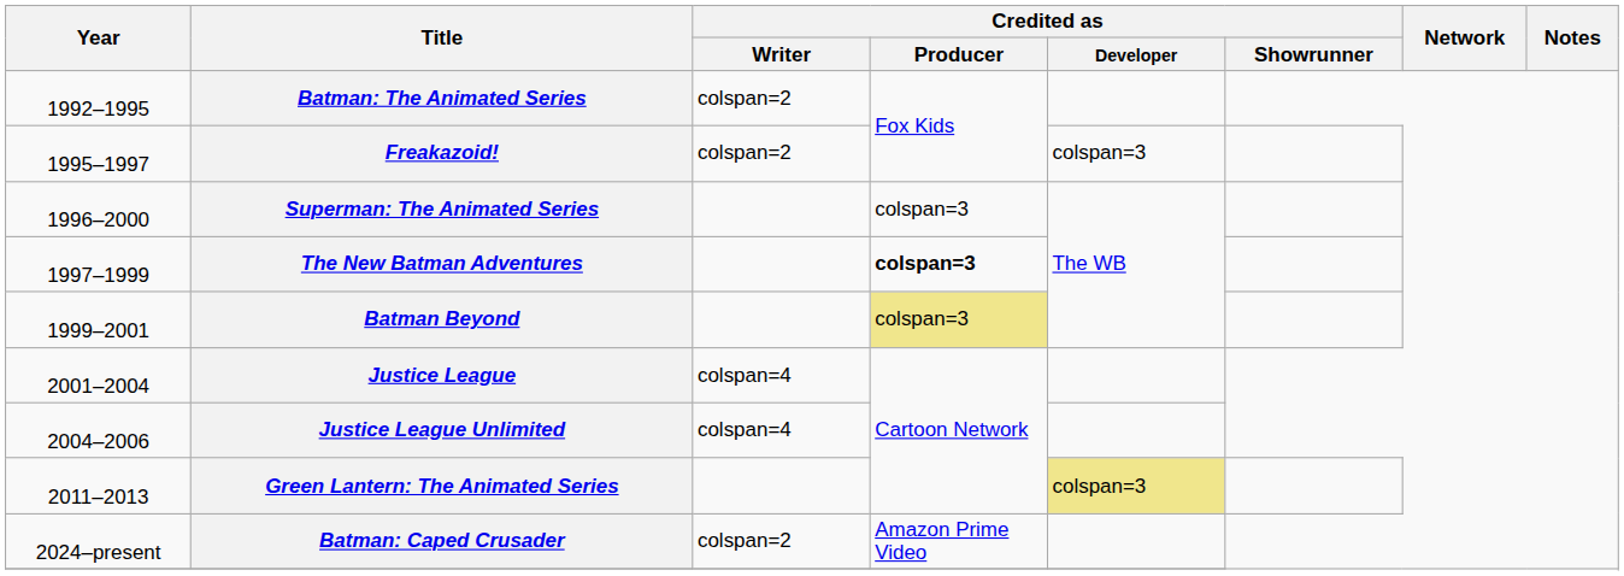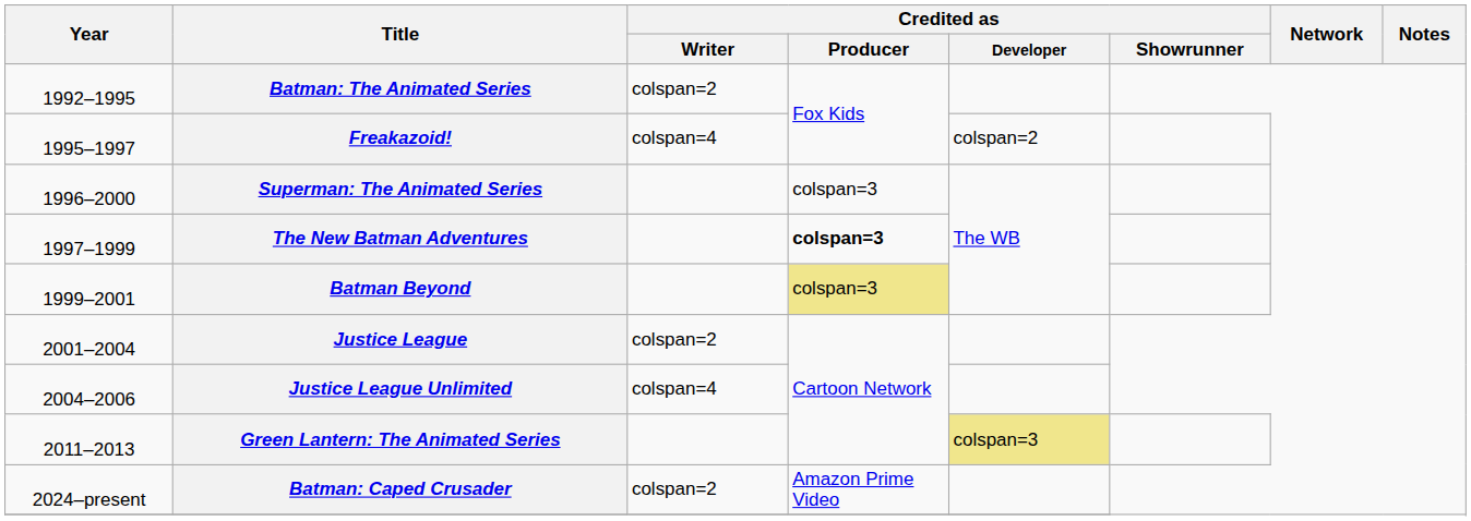Freakazoid! | Credited as / Writer: colspan=2 -> colspan=4
Freakazoid! | Credited as / Developer: colspan=3 -> colspan=2
Justice League | Credited as / Writer: colspan=4 -> colspan=2
